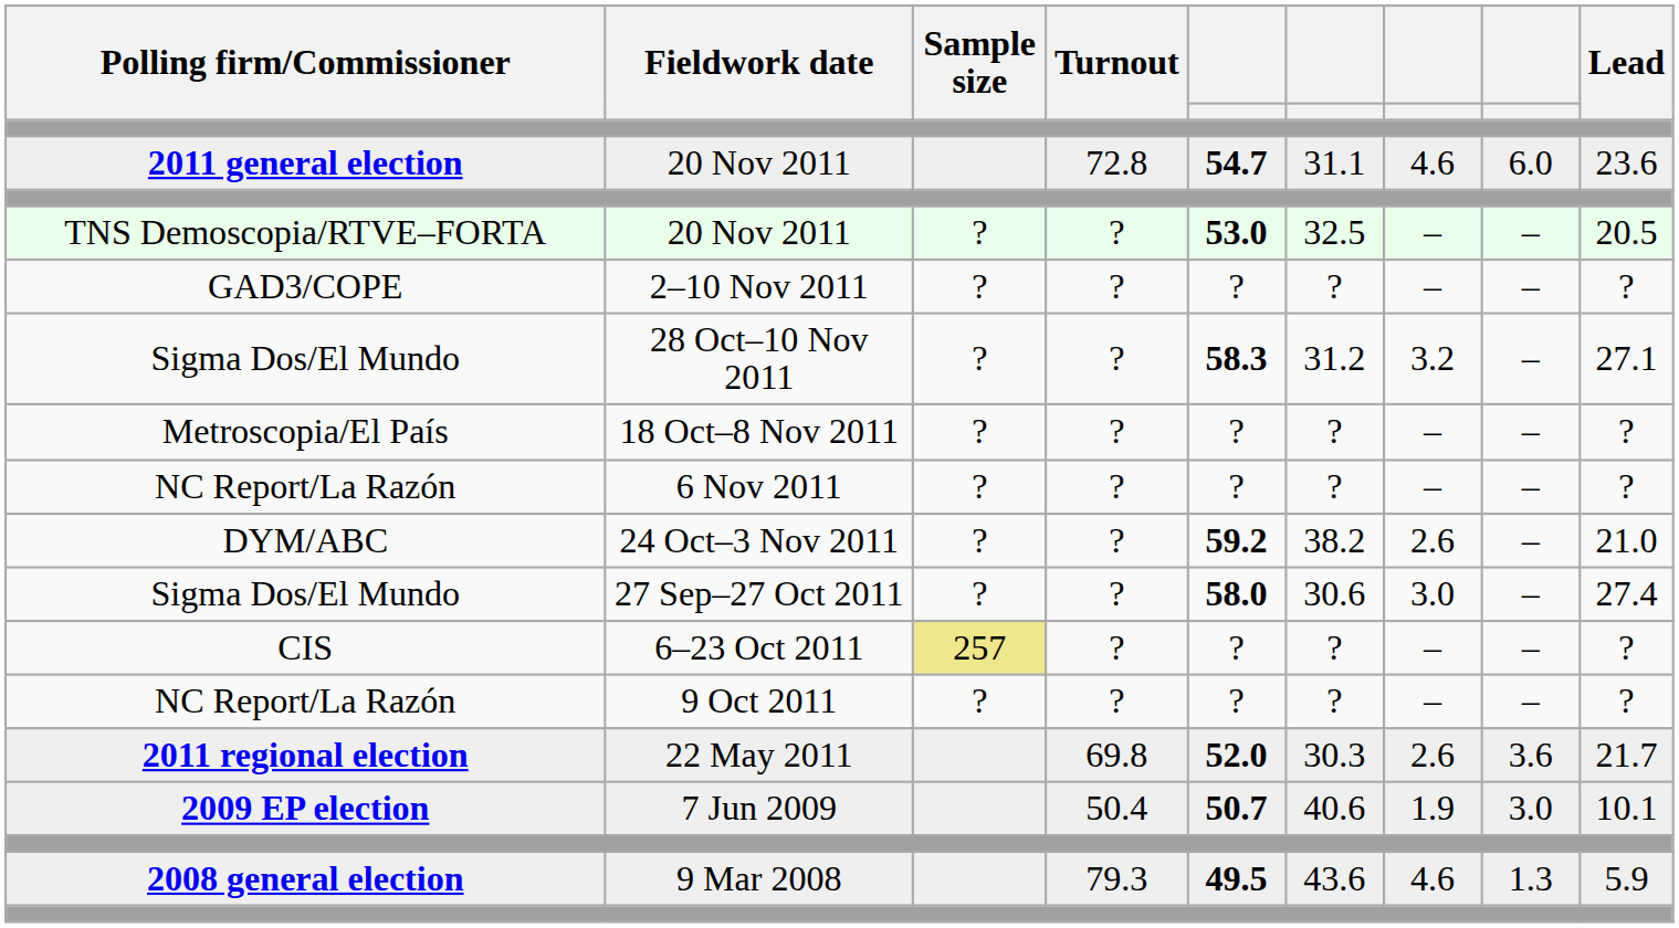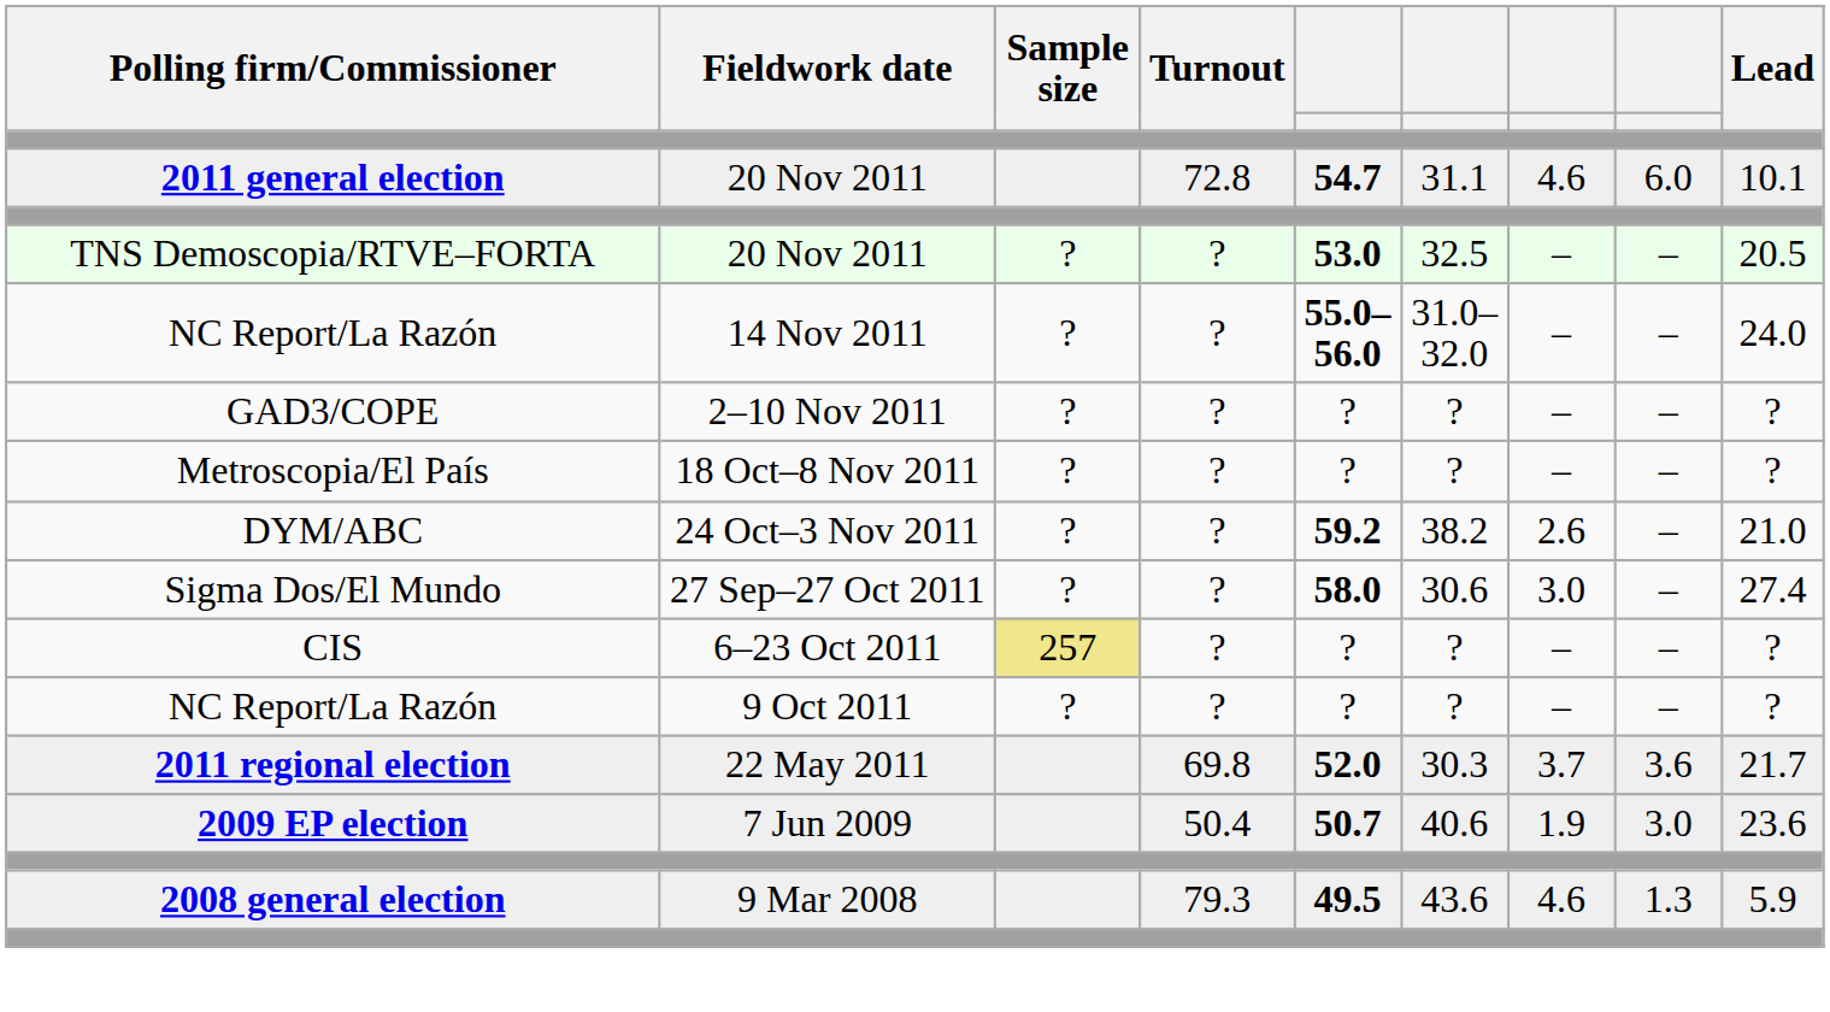2011 general election / 20 Nov 2011 | Lead: 23.6 -> 10.1
+ row: NC Report/La Razón | 14 Nov 2011 | ? | ? | 55.0– 56.0 | 31.0– 32.0 | – | – | 24.0
- row: Sigma Dos/El Mundo | 28 Oct–10 Nov 2011 | ? | ? | 58.3 | 31.2 | 3.2 | – | 27.1
- row: NC Report/La Razón | 6 Nov 2011 | ? | ? | ? | ? | – | – | ?
22 May 2011 | column 7: 2.6 -> 3.7
7 Jun 2009 | Lead: 10.1 -> 23.6
